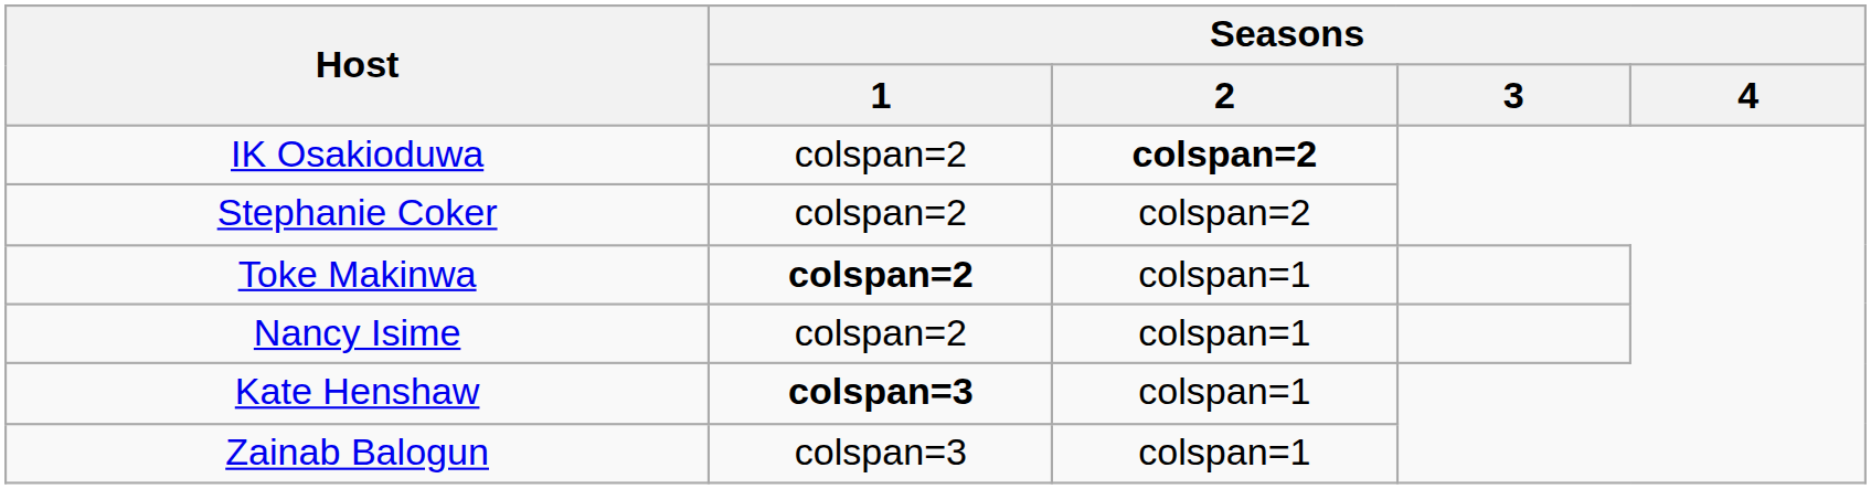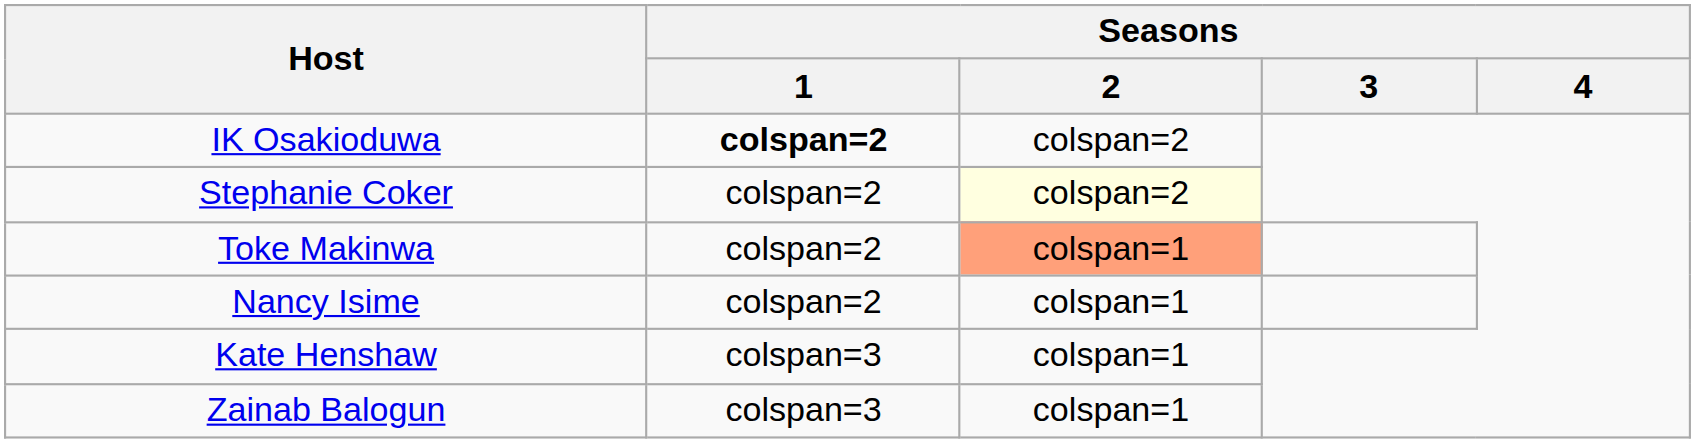IK Osakioduwa | Seasons / 1: normal -> bold
IK Osakioduwa | Seasons / 2: bold -> normal
Stephanie Coker | Seasons / 2: no background -> lightyellow background
Toke Makinwa | Seasons / 1: bold -> normal
Toke Makinwa | Seasons / 2: no background -> lightsalmon background
Kate Henshaw | Seasons / 1: bold -> normal
